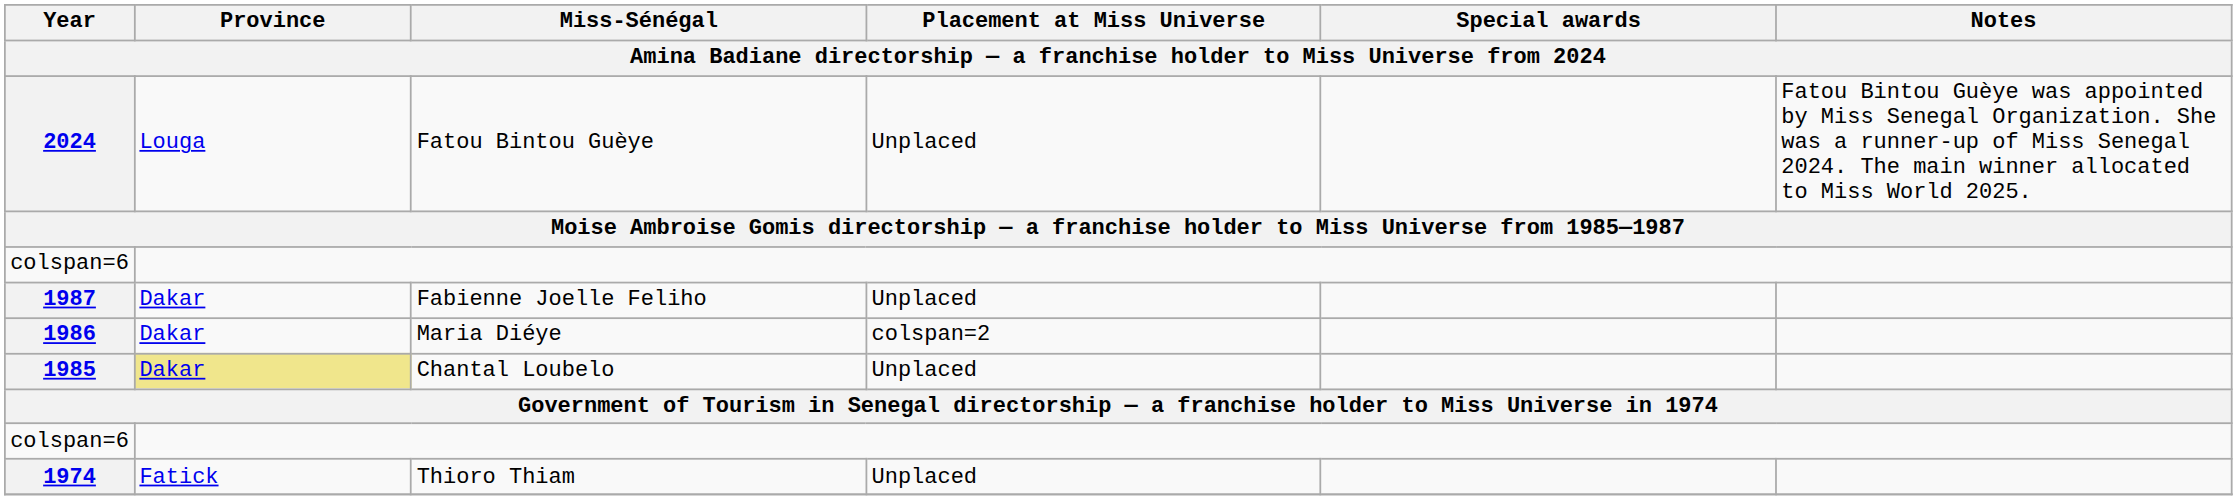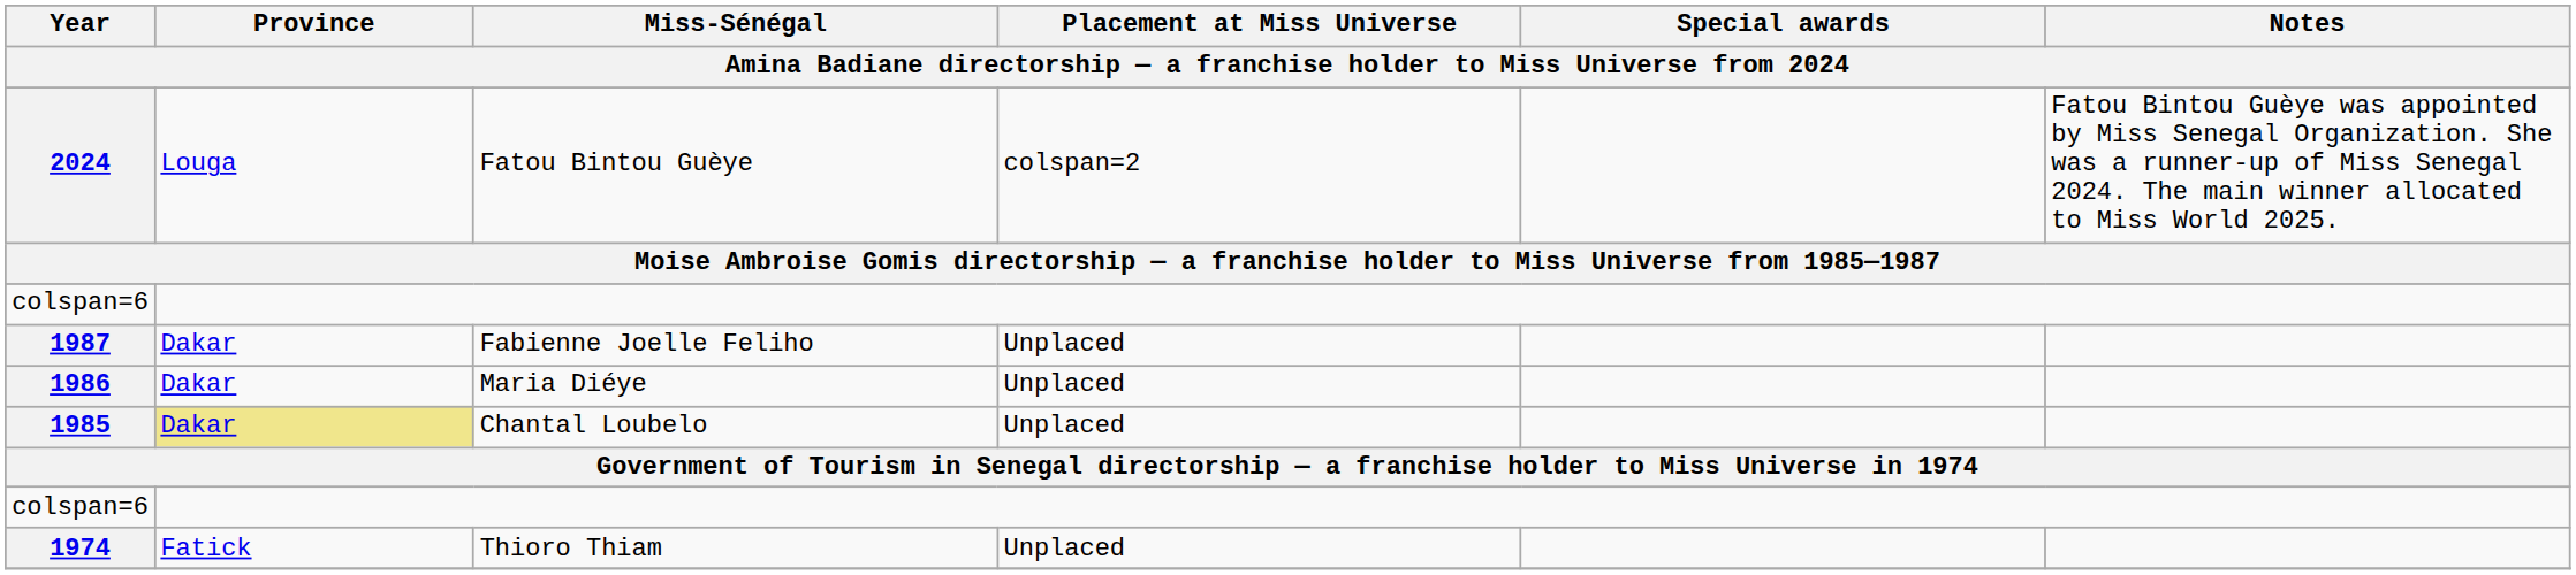2024 | Placement at Miss Universe: Unplaced -> colspan=2
1986 | Placement at Miss Universe: colspan=2 -> Unplaced
